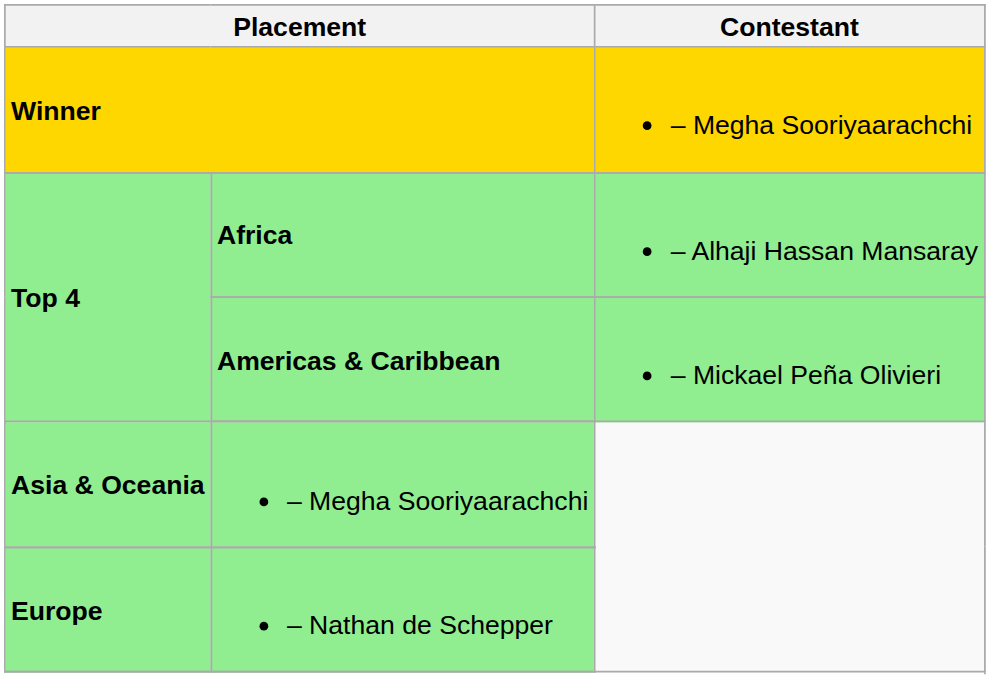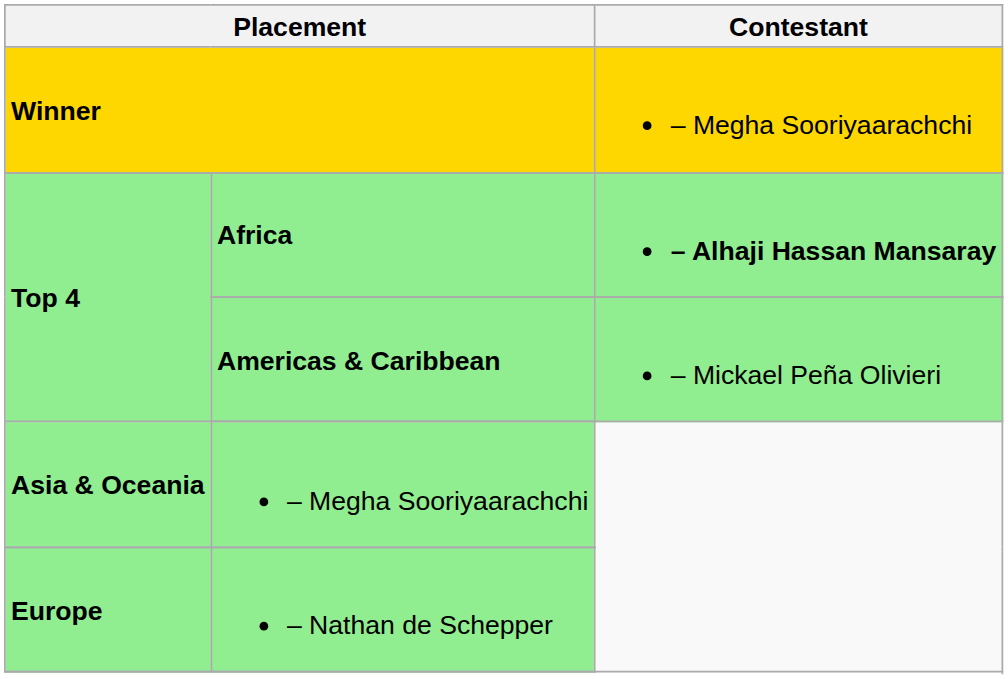Africa | Contestant: normal -> bold
